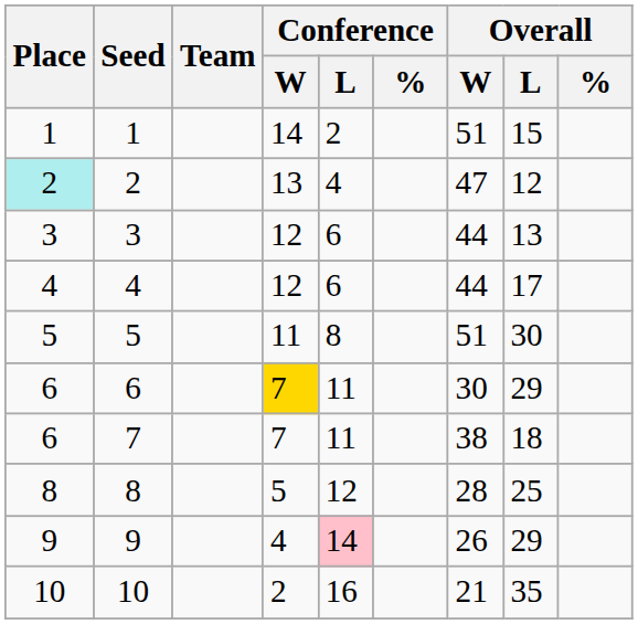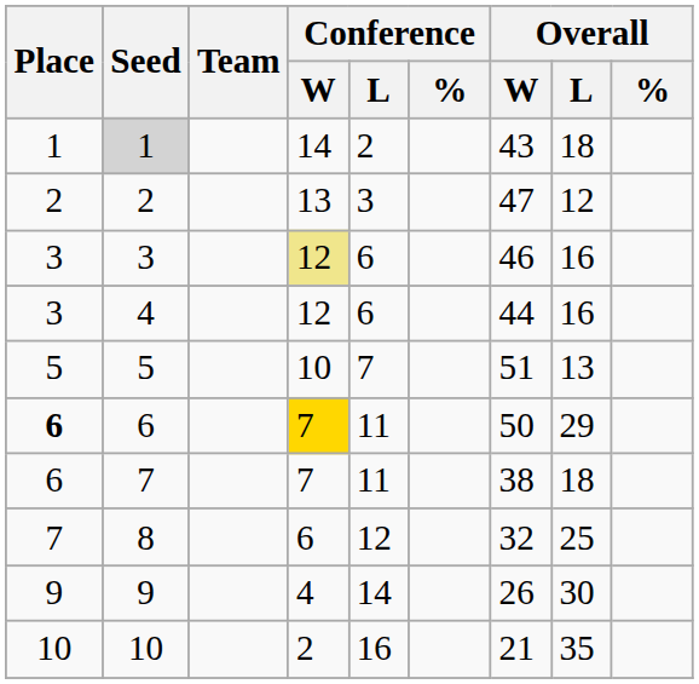row 3 | Seed: no background -> lightgrey background
row 3 | Overall / W: 51 -> 43
row 3 | Overall / L: 15 -> 18
row 4 | Place: paleturquoise background -> no background
row 4 | Conference / L: 4 -> 3
row 5 | Conference / W: no background -> khaki background
row 5 | Overall / W: 44 -> 46
row 5 | Overall / L: 13 -> 16
row 6 | Place: 4 -> 3
row 6 | Overall / L: 17 -> 16
row 7 | Conference / W: 11 -> 10
row 7 | Conference / L: 8 -> 7
row 7 | Overall / L: 30 -> 13
row 8 | Place: normal -> bold
row 8 | Overall / W: 30 -> 50
row 10 | Place: 8 -> 7
row 10 | Conference / W: 5 -> 6
row 10 | Overall / W: 28 -> 32
row 11 | Conference / L: pink background -> no background
row 11 | Overall / L: 29 -> 30
